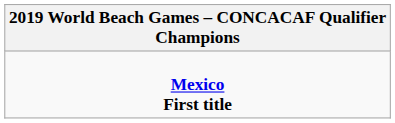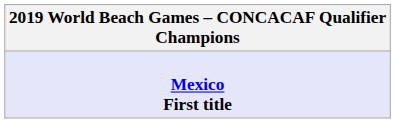row 2 | column 1: no background -> lavender background
